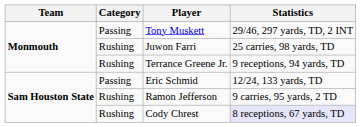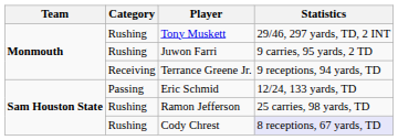Tony Muskett | Category: Passing -> Rushing
Juwon Farri | Statistics: 25 carries, 98 yards, TD -> 9 carries, 95 yards, 2 TD
Terrance Greene Jr. | Category: Rushing -> Receiving
Ramon Jefferson | Statistics: 9 carries, 95 yards, 2 TD -> 25 carries, 98 yards, TD
